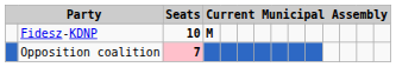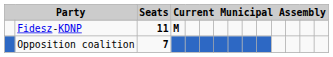Fidesz-KDNP | Seats: 10 -> 11
Opposition coalition | Seats: pink background -> no background
